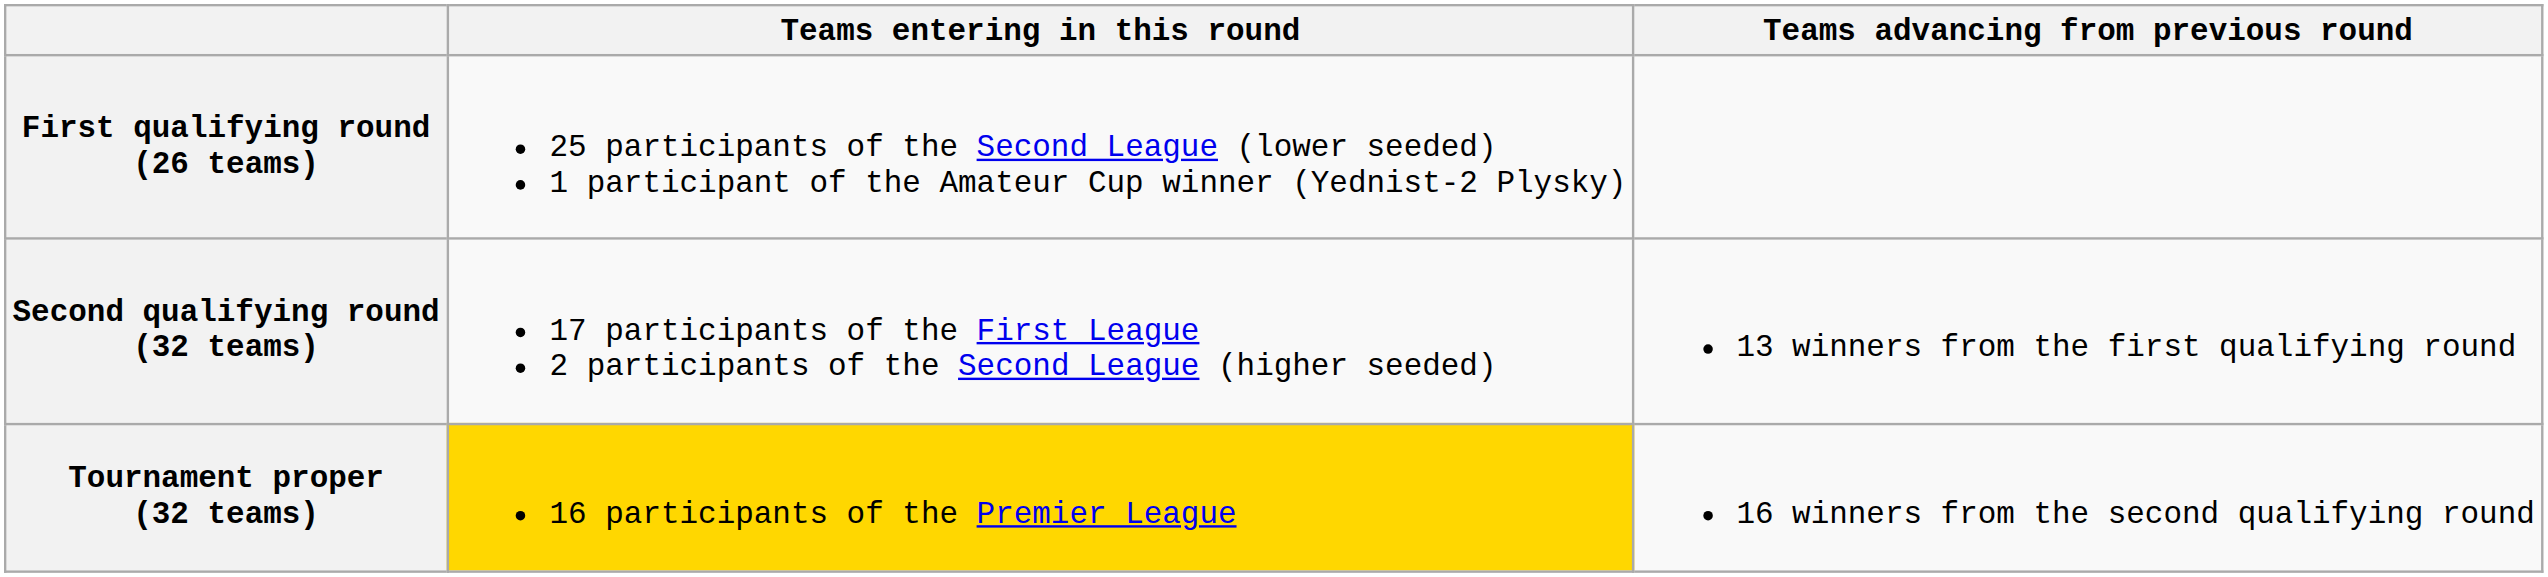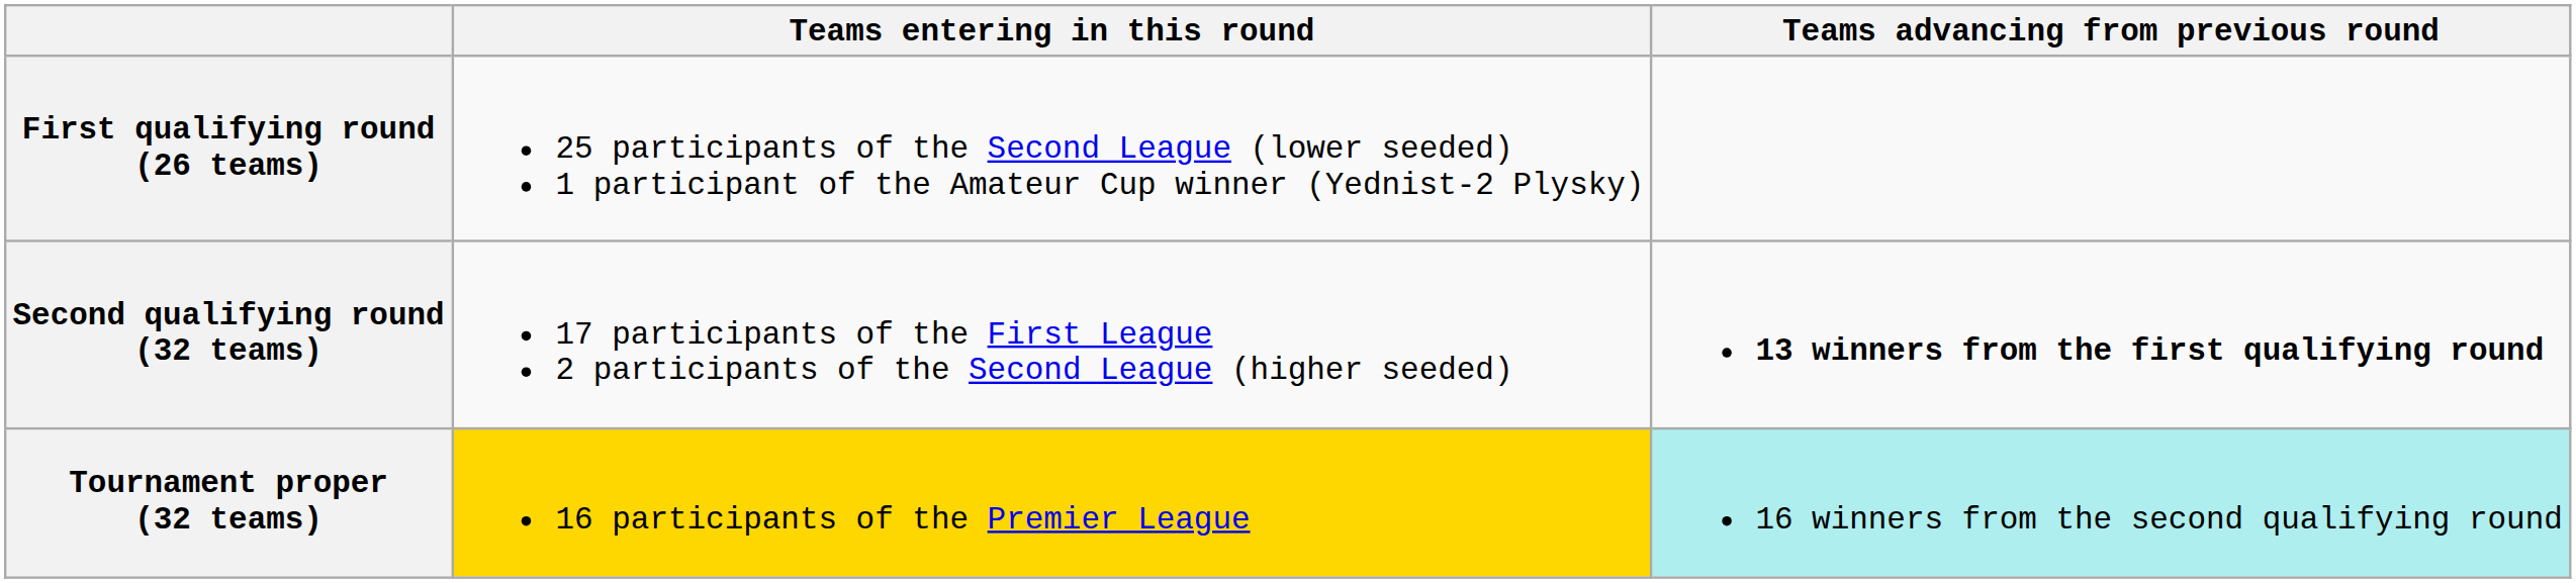Second qualifying round (32 teams) | Teams advancing from previous round: normal -> bold
Tournament proper (32 teams) | Teams advancing from previous round: no background -> paleturquoise background
